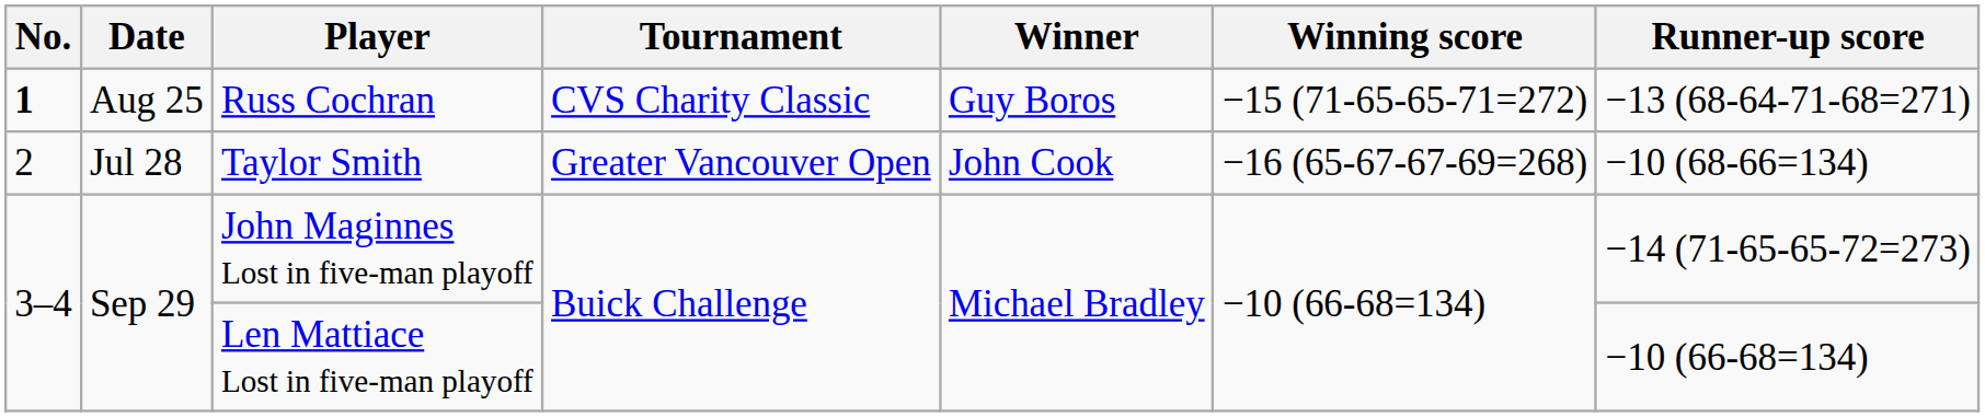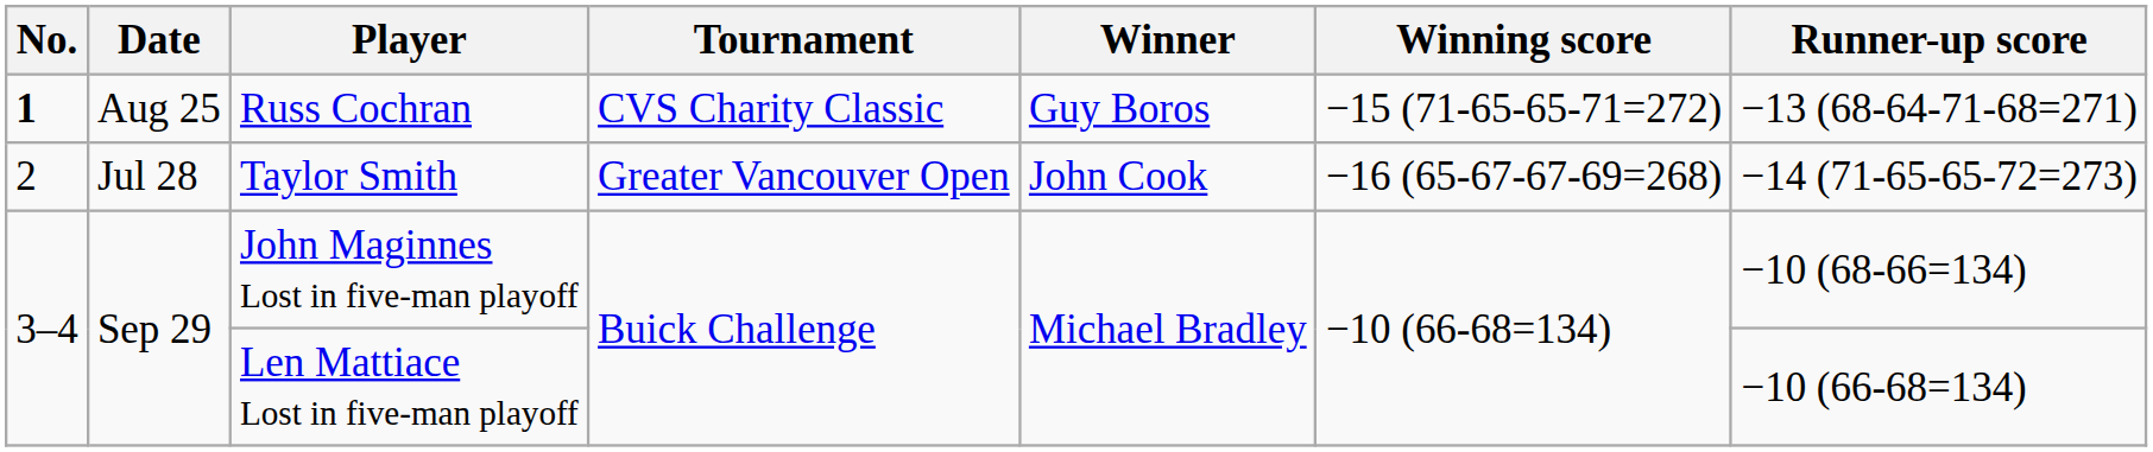Taylor Smith | Runner-up score: −10 (68-66=134) -> −14 (71-65-65-72=273)
John Maginnes Lost in five-man playoff | Runner-up score: −14 (71-65-65-72=273) -> −10 (68-66=134)
